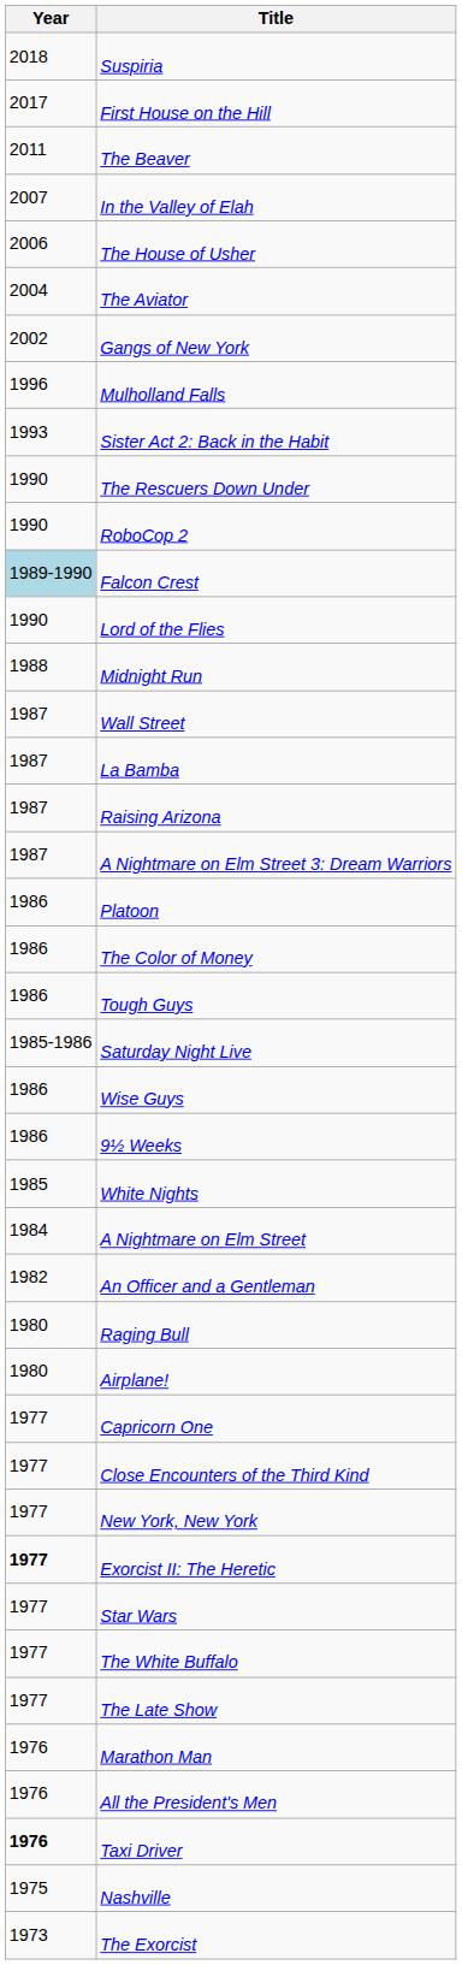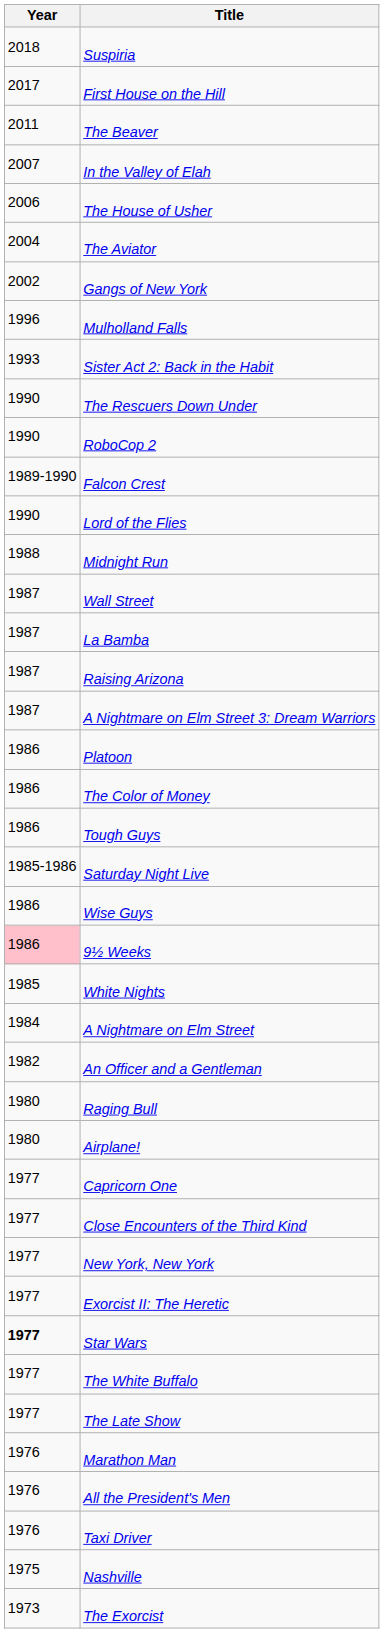Falcon Crest | Year: lightblue background -> no background
9½ Weeks | Year: no background -> pink background
Exorcist II: The Heretic | Year: bold -> normal
Star Wars | Year: normal -> bold
Taxi Driver | Year: bold -> normal
